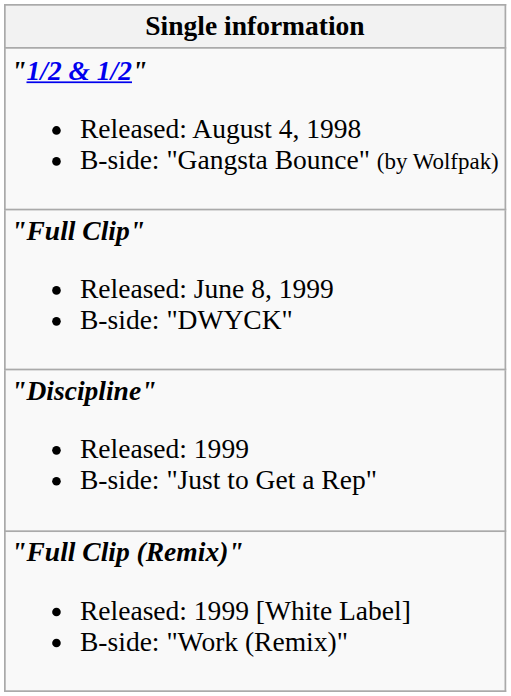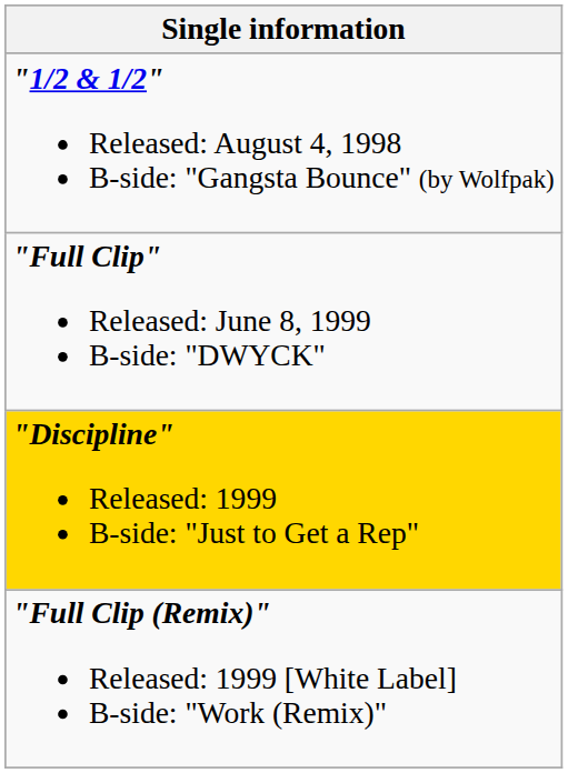row 4 | column 1: no background -> gold background
